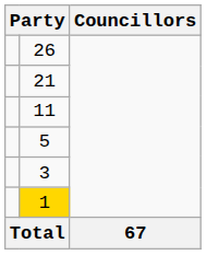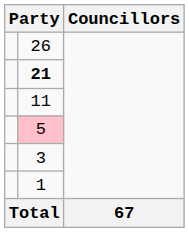21 | column 2: normal -> bold
5 | column 2: no background -> pink background
1 | column 2: gold background -> no background
